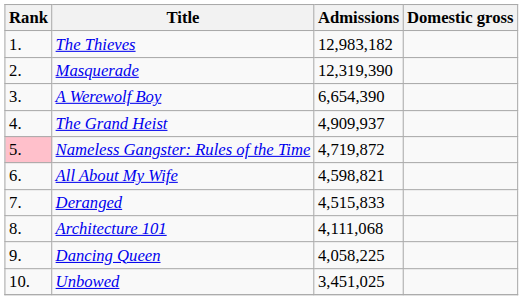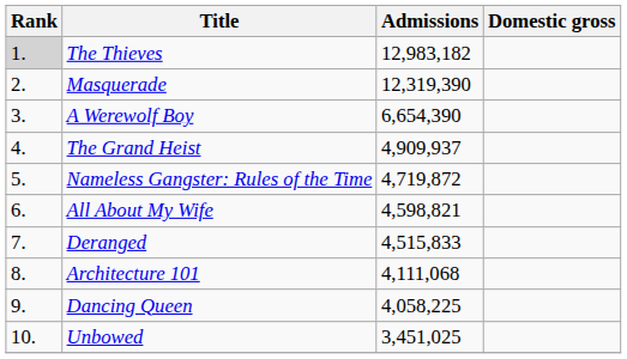The Thieves | Rank: no background -> lightgrey background
Nameless Gangster: Rules of the Time | Rank: pink background -> no background
